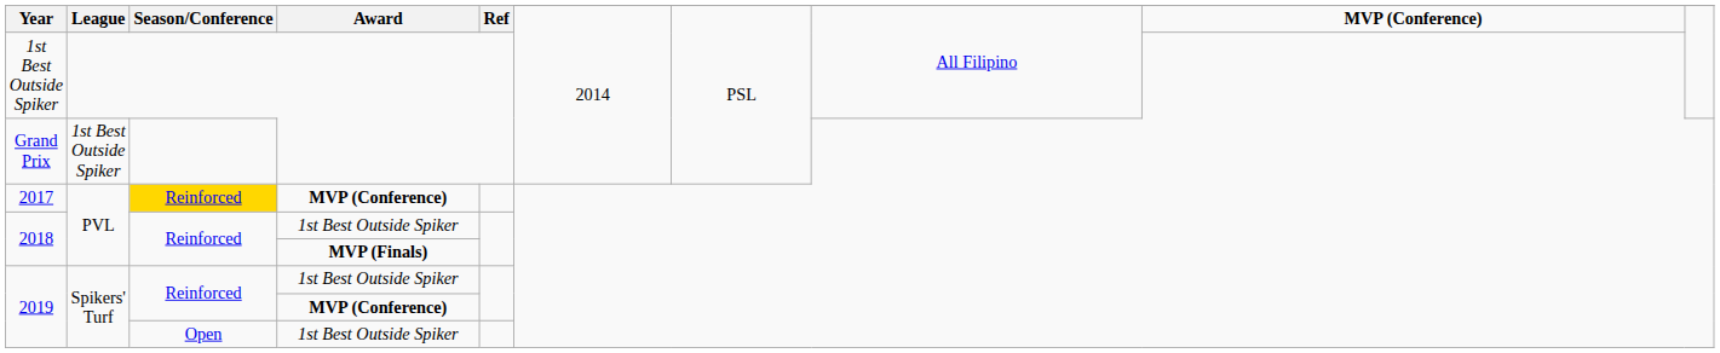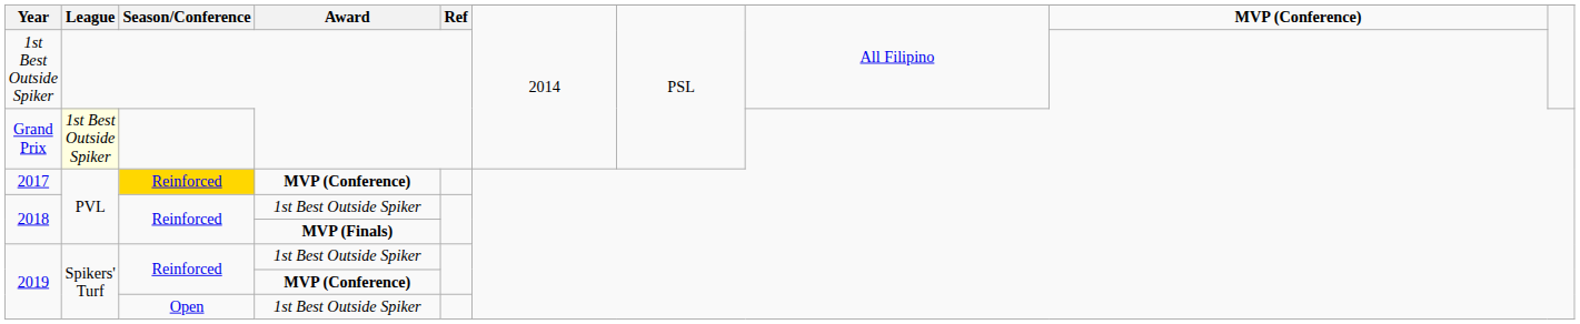Grand Prix | League: no background -> lightyellow background
